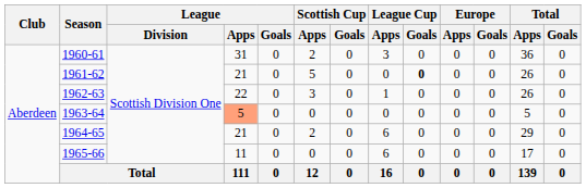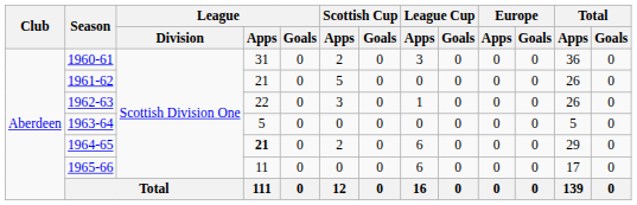1961-62 | League Cup / Goals: bold -> normal
1963-64 | League / Apps: lightsalmon background -> no background
1964-65 | League / Apps: normal -> bold
